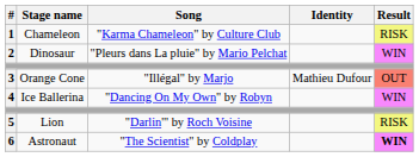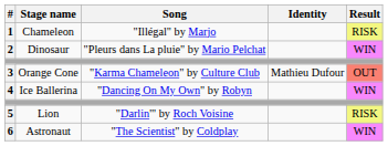1 | Song: "Karma Chameleon" by Culture Club -> "Illégal" by Marjo
3 | Song: "Illégal" by Marjo -> "Karma Chameleon" by Culture Club
6 | Result: bold -> normal
